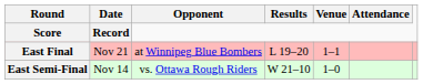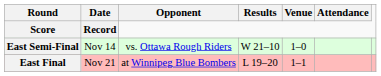rows swapped: East Semi-Final <-> East Final
